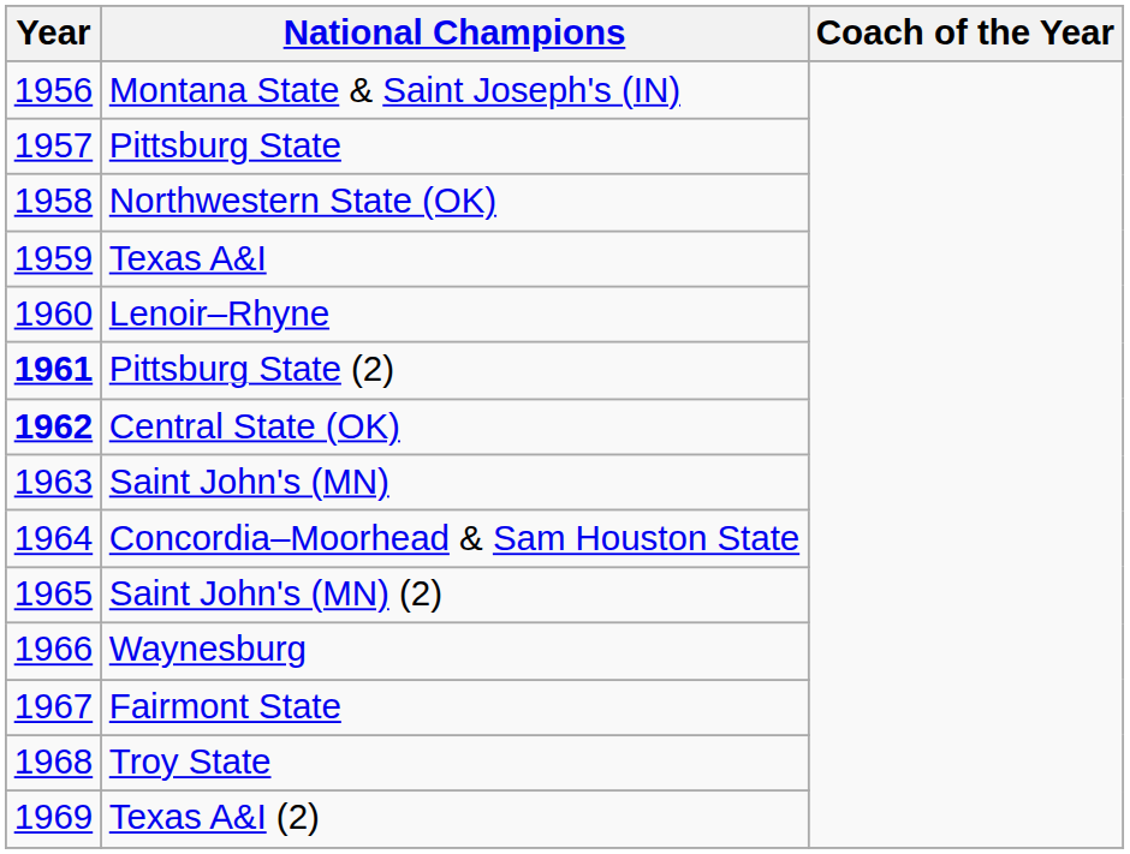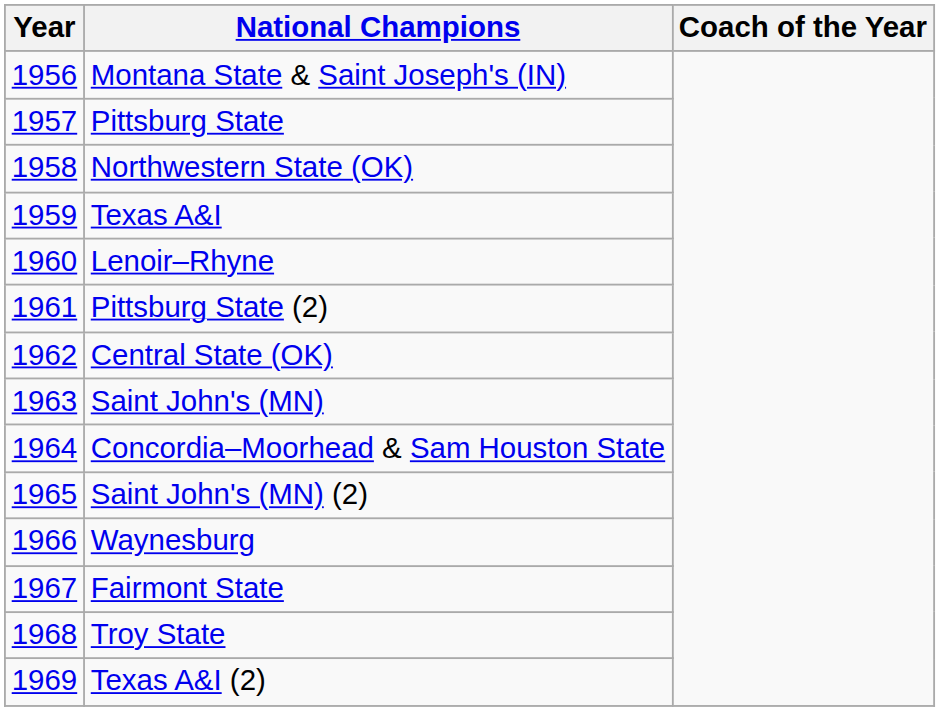Pittsburg State (2) | Year: bold -> normal
Central State (OK) | Year: bold -> normal
